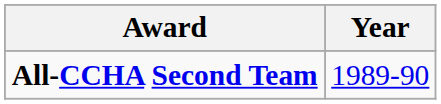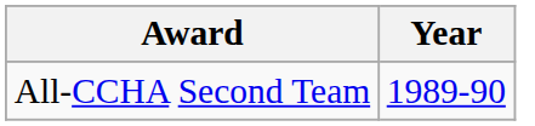row 2 | Award: bold -> normal
